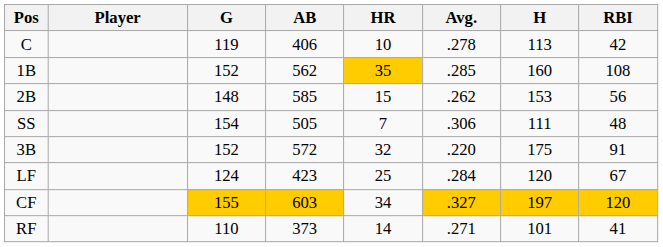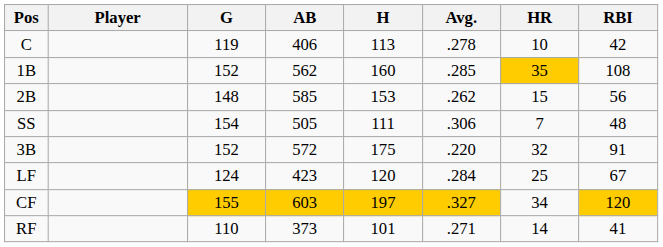columns swapped: H <-> HR
